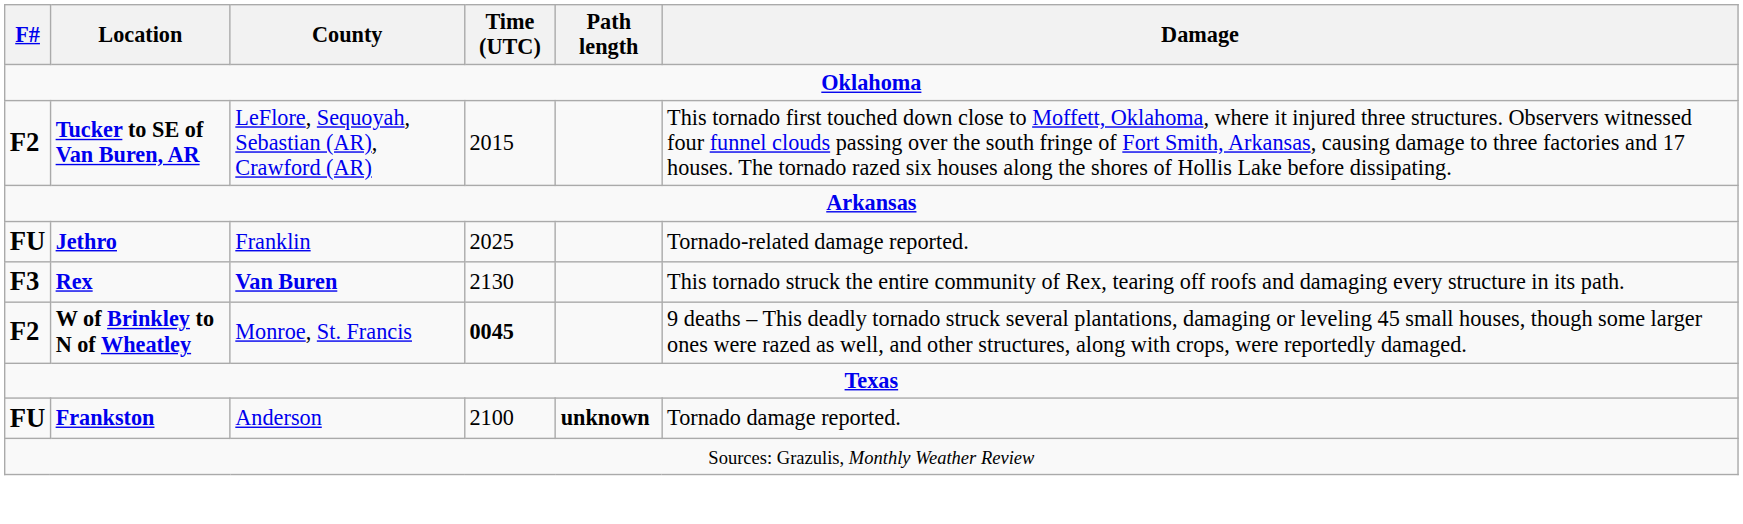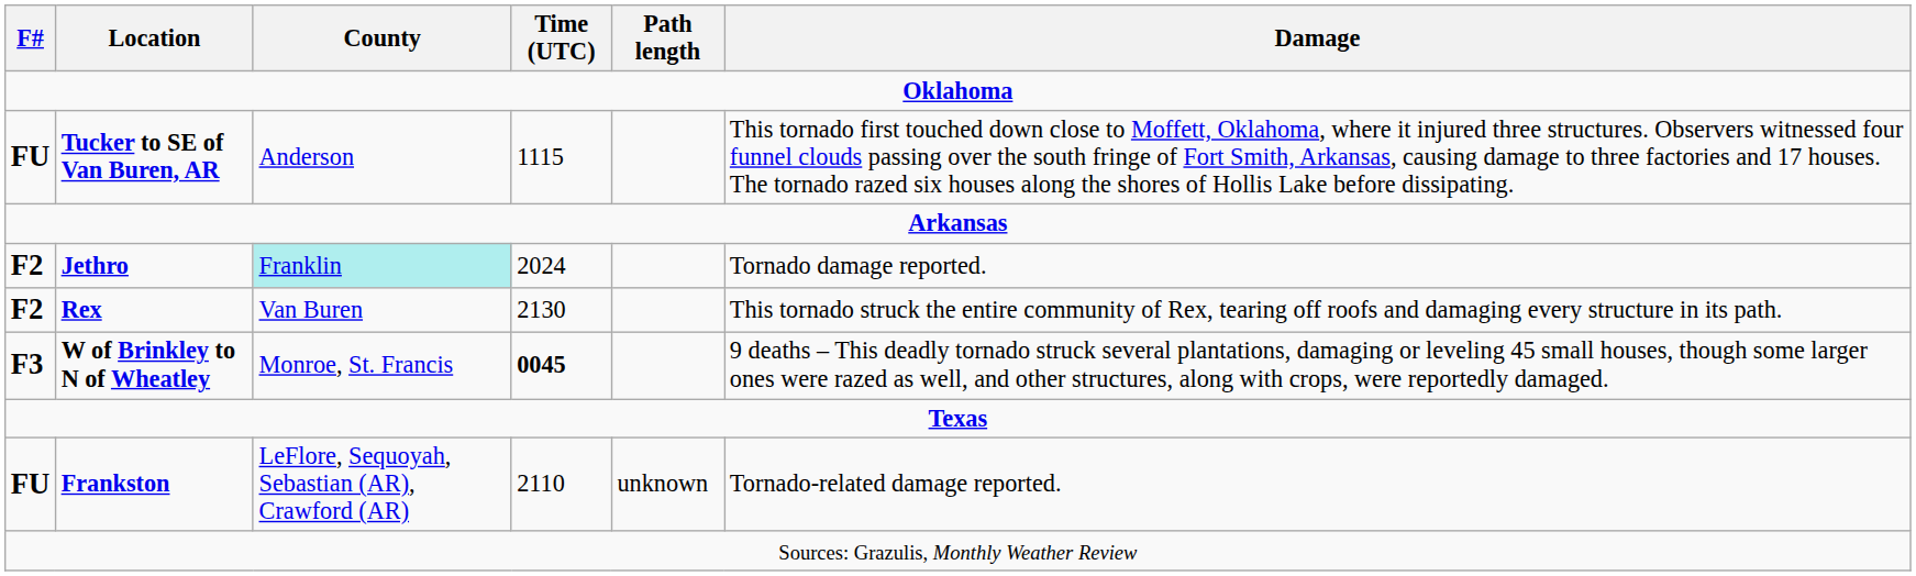Tucker to SE of Van Buren, AR | F#: F2 -> FU
Tucker to SE of Van Buren, AR | County: LeFlore, Sequoyah, Sebastian (AR), Crawford (AR) -> Anderson
Tucker to SE of Van Buren, AR | Time (UTC): 2015 -> 1115
Jethro | F#: FU -> F2
Jethro | County: no background -> paleturquoise background
Jethro | Time (UTC): 2025 -> 2024
Jethro | Damage: Tornado-related damage reported. -> Tornado damage reported.
Rex | F#: F3 -> F2
Rex | County: bold -> normal
W of Brinkley to N of Wheatley | F#: F2 -> F3
Frankston | County: Anderson -> LeFlore, Sequoyah, Sebastian (AR), Crawford (AR)
Frankston | Time (UTC): 2100 -> 2110
Frankston | Path length: bold -> normal
Frankston | Damage: Tornado damage reported. -> Tornado-related damage reported.
